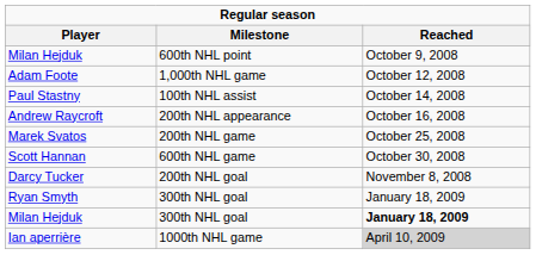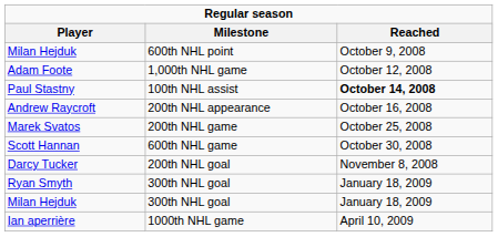Paul Stastny | Reached: normal -> bold
Milan Hejduk / 300th NHL goal | Reached: bold -> normal
Ian aperrière | Reached: lightgrey background -> no background
